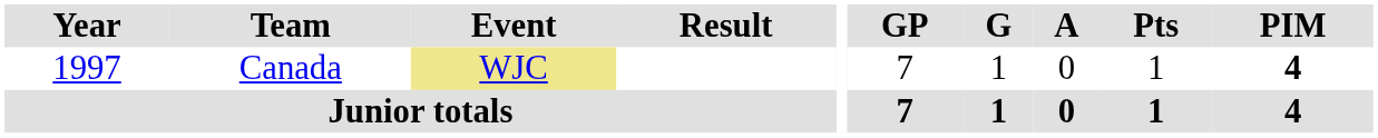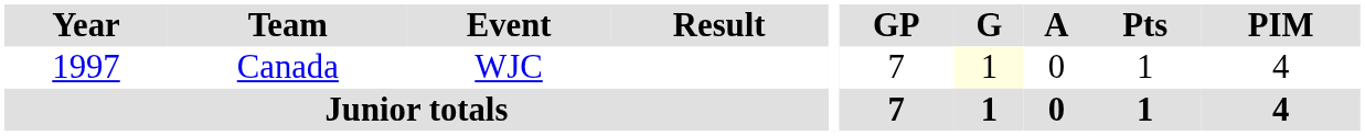Canada | Event: khaki background -> no background
Canada | G: no background -> lightyellow background
Canada | PIM: bold -> normal
